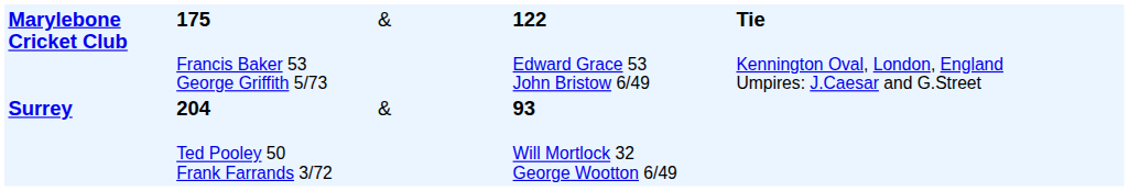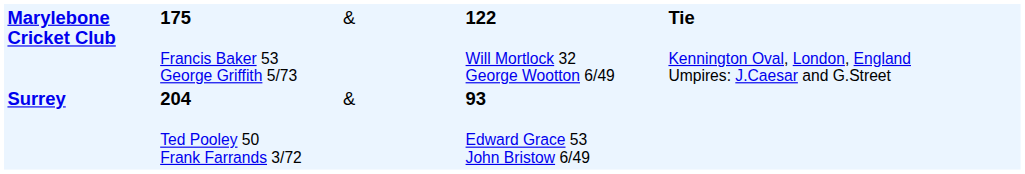Francis Baker 53 George Griffith 5/73 | column 4: Edward Grace 53 John Bristow 6/49 -> Will Mortlock 32 George Wootton 6/49
Ted Pooley 50 Frank Farrands 3/72 | column 4: Will Mortlock 32 George Wootton 6/49 -> Edward Grace 53 John Bristow 6/49
